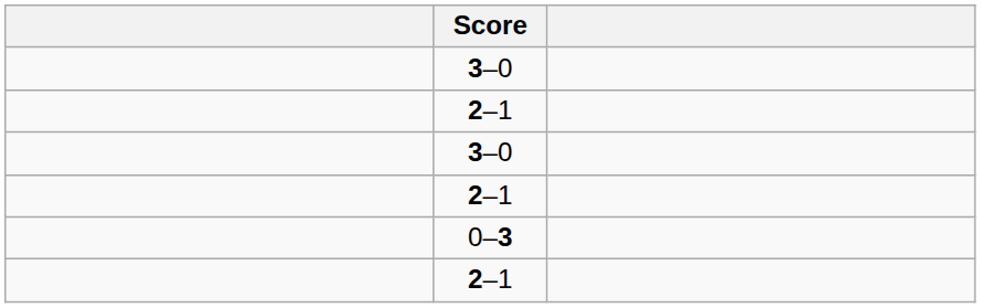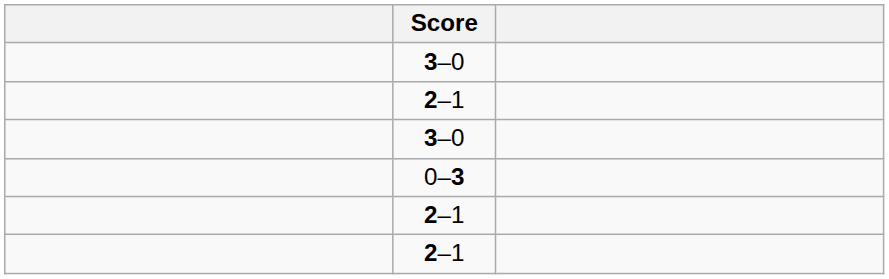row 5 | Score: 2–1 -> 0–3
row 6 | Score: 0–3 -> 2–1
